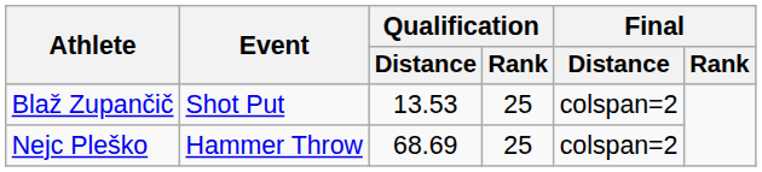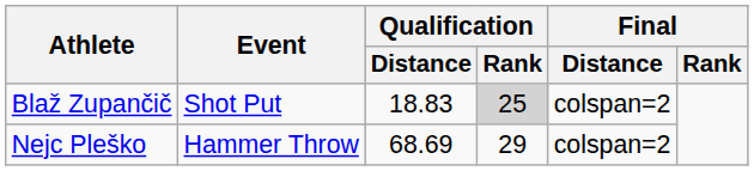Blaž Zupančič | Qualification / Distance: 13.53 -> 18.83
Blaž Zupančič | Qualification / Rank: no background -> lightgrey background
Nejc Pleško | Qualification / Rank: 25 -> 29
